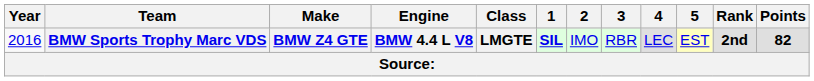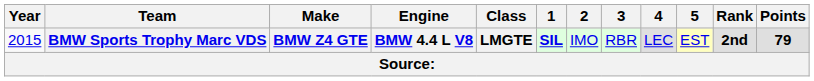BMW Sports Trophy Marc VDS | Year: 2016 -> 2015
BMW Sports Trophy Marc VDS | Points: 82 -> 79
